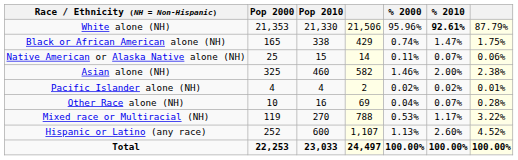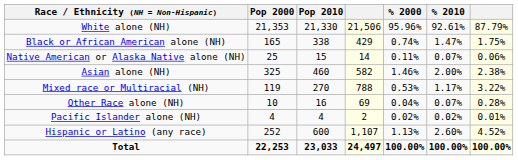White alone (NH) | % 2010: bold -> normal
rows swapped: Pacific Islander alone (NH) <-> Mixed race or Multiracial (NH)
